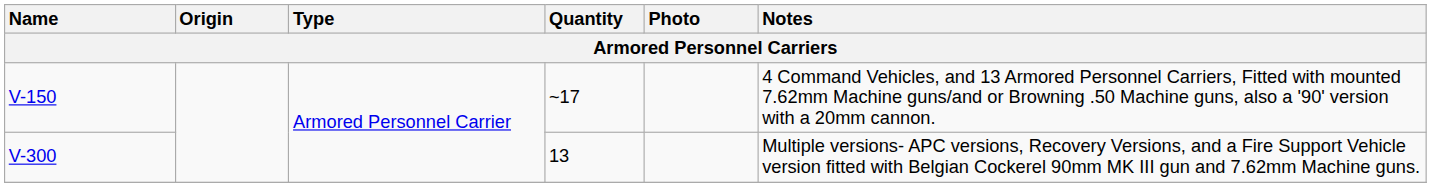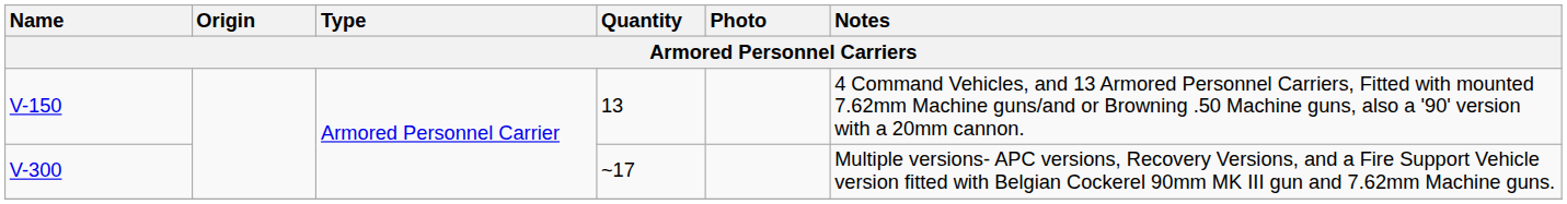V-150 | Quantity: ~17 -> 13
V-300 | Quantity: 13 -> ~17
